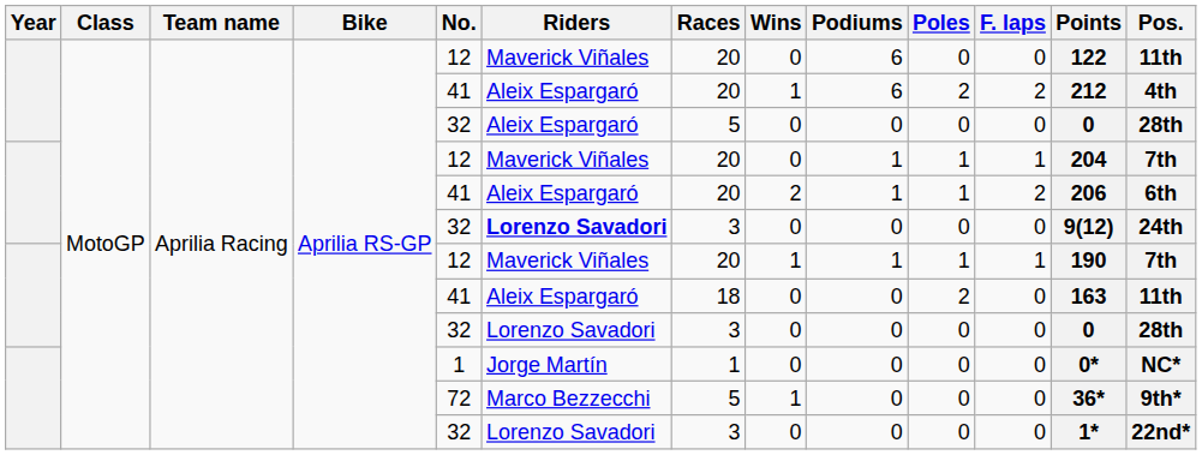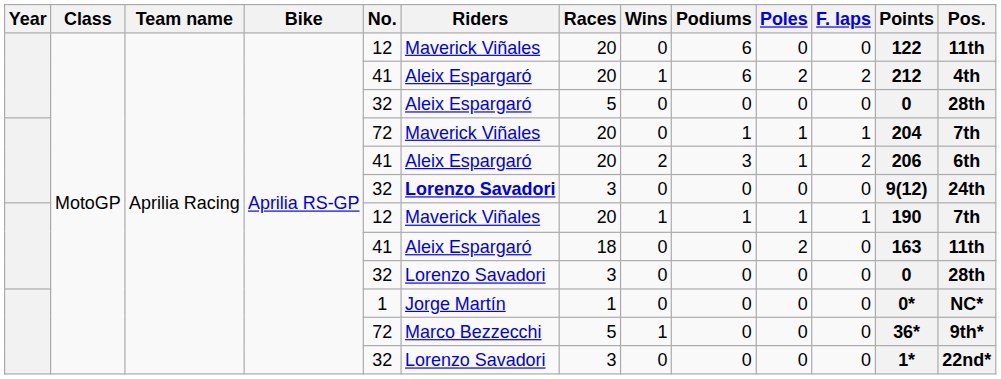row 5 | No.: 12 -> 72
row 6 | Podiums: 1 -> 3
